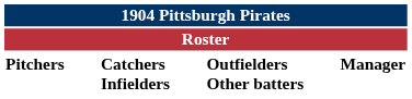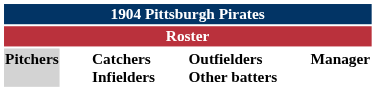Pitchers | column 1: no background -> lightgrey background
